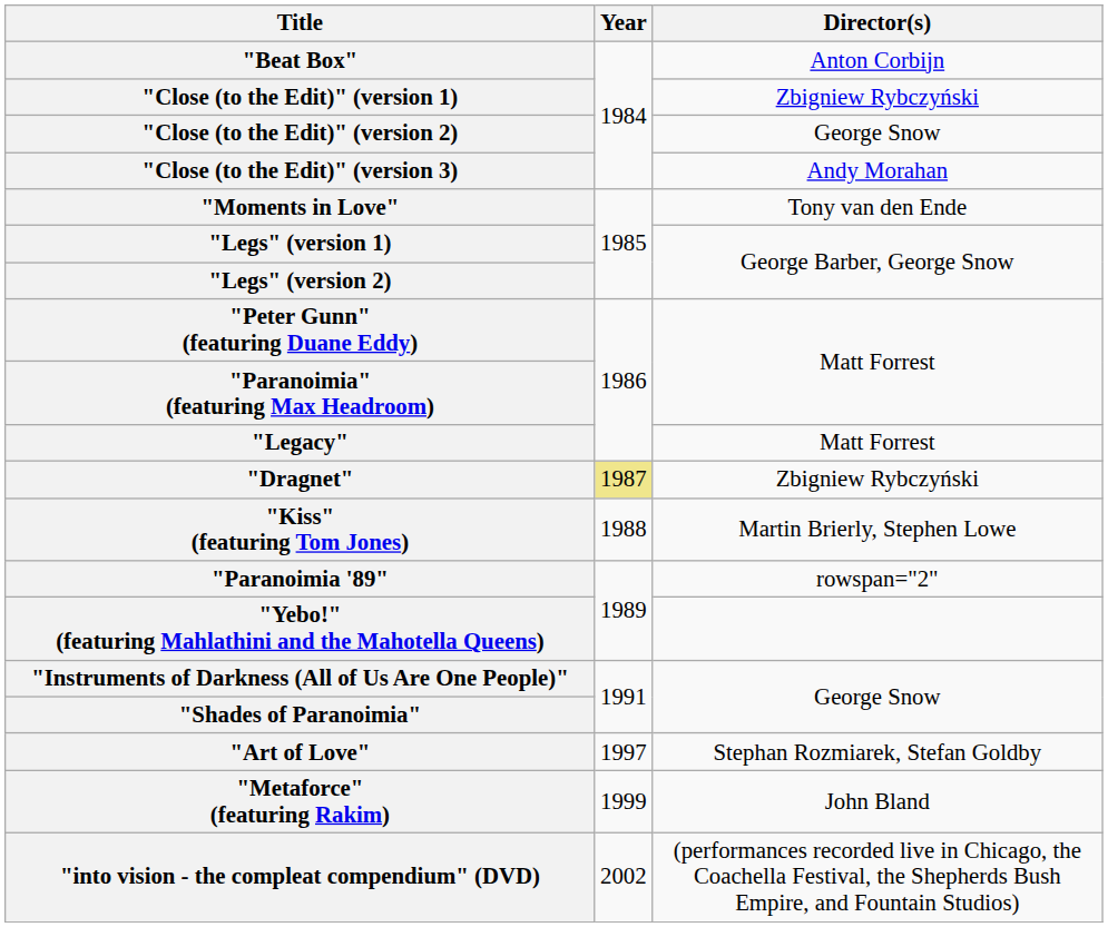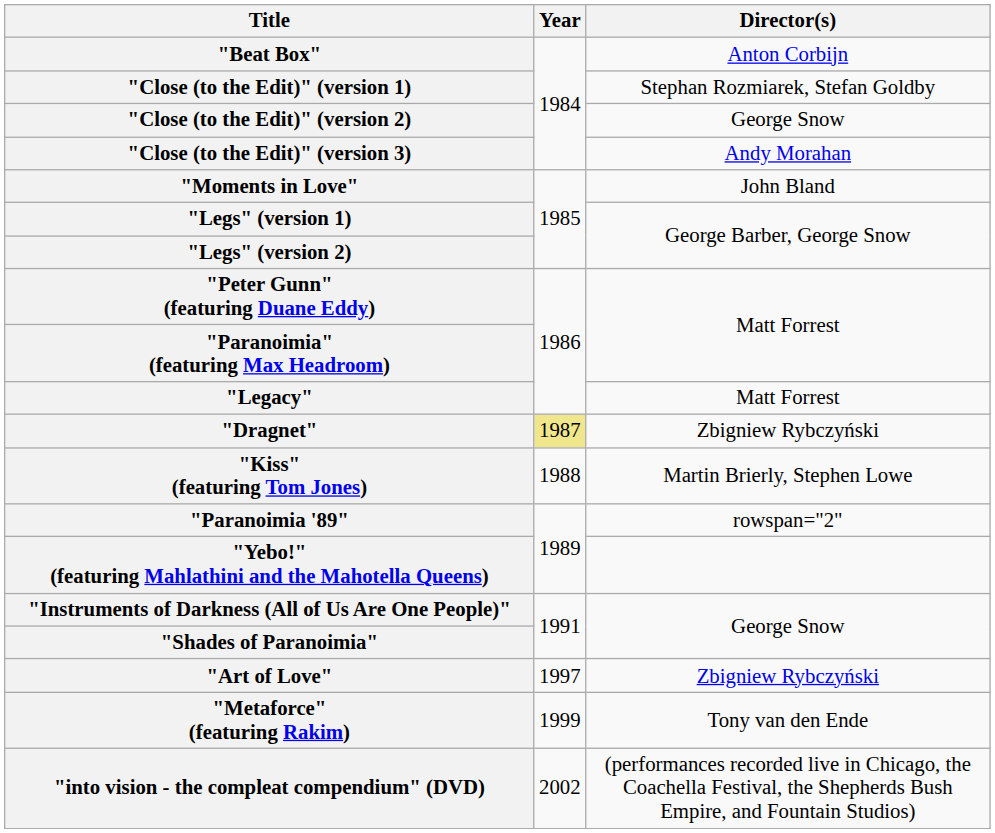"Close (to the Edit)" (version 1) | Director(s): Zbigniew Rybczyński -> Stephan Rozmiarek, Stefan Goldby
"Moments in Love" | Director(s): Tony van den Ende -> John Bland
"Art of Love" | Director(s): Stephan Rozmiarek, Stefan Goldby -> Zbigniew Rybczyński
"Metaforce" (featuring Rakim) | Director(s): John Bland -> Tony van den Ende
